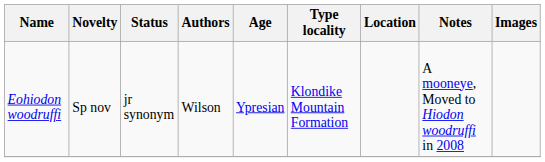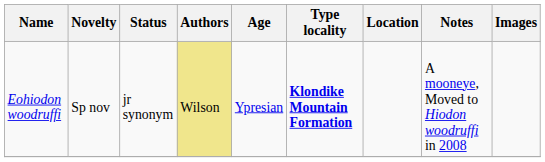Eohiodon woodruffi | Authors: no background -> khaki background
Eohiodon woodruffi | Type locality: normal -> bold
